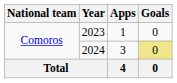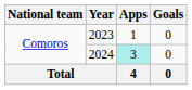2024 | Apps: no background -> paleturquoise background
2024 | Goals: khaki background -> no background
